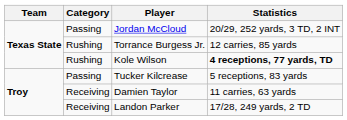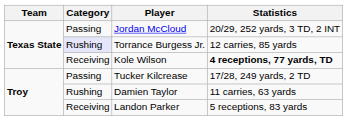Torrance Burgess Jr. | Category: no background -> lavender background
Kole Wilson | Category: Rushing -> Receiving
Tucker Kilcrease | Statistics: 5 receptions, 83 yards -> 17/28, 249 yards, 2 TD
Damien Taylor | Category: Receiving -> Rushing
Landon Parker | Statistics: 17/28, 249 yards, 2 TD -> 5 receptions, 83 yards
